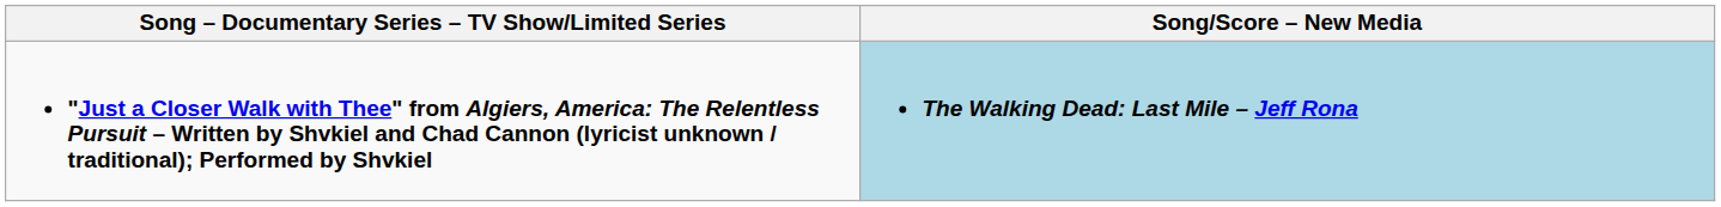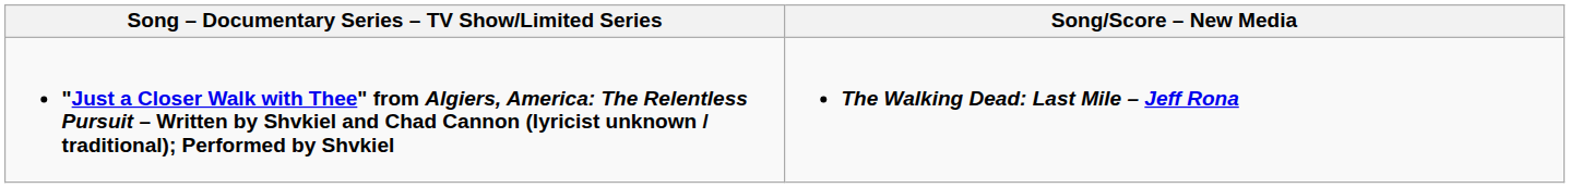row 2 | Song/Score – New Media: lightblue background -> no background
